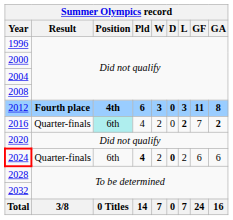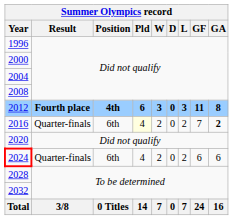2016 | Position: paleturquoise background -> no background
2016 | Pld: no background -> lightyellow background
2016 | L: bold -> normal
2024 | Pld: bold -> normal
2024 | D: bold -> normal
